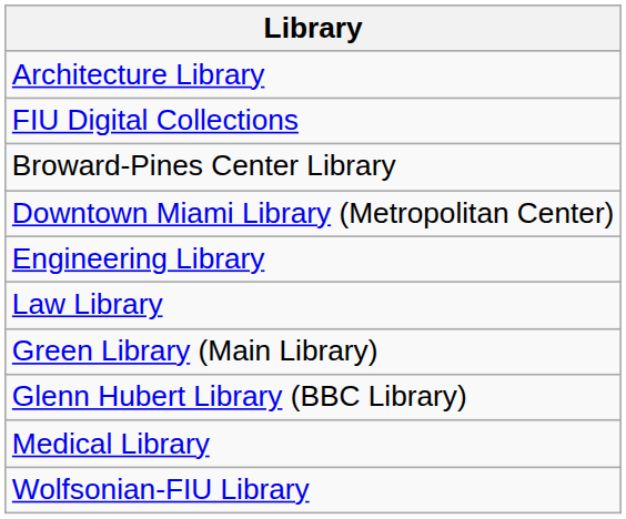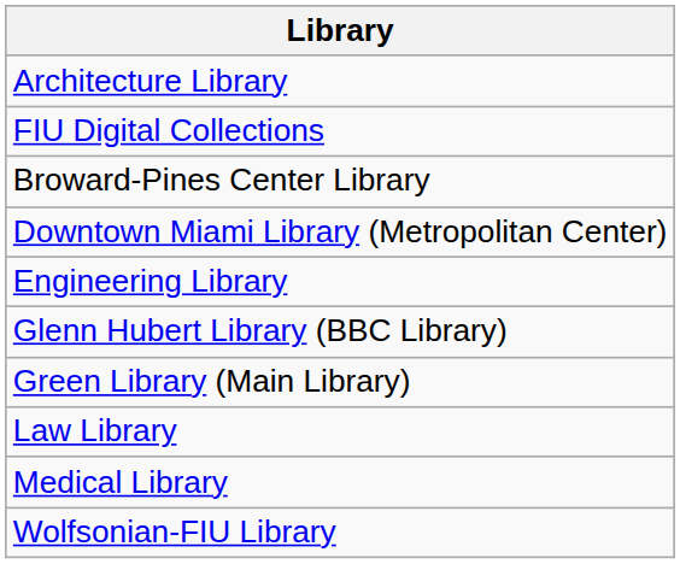row 7 | column 1: Law Library -> Glenn Hubert Library (BBC Library)
row 9 | column 1: Glenn Hubert Library (BBC Library) -> Law Library
